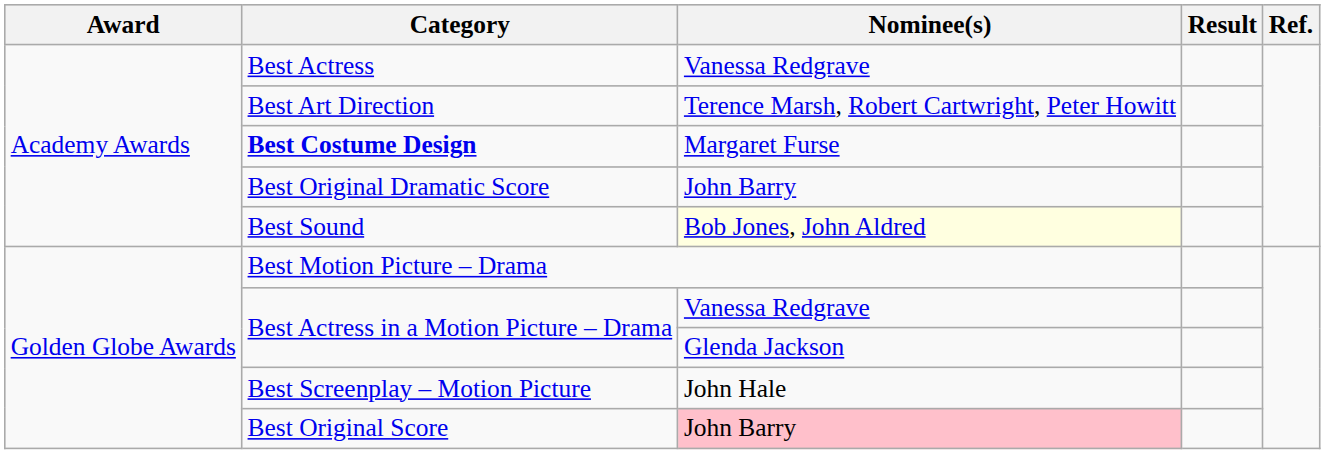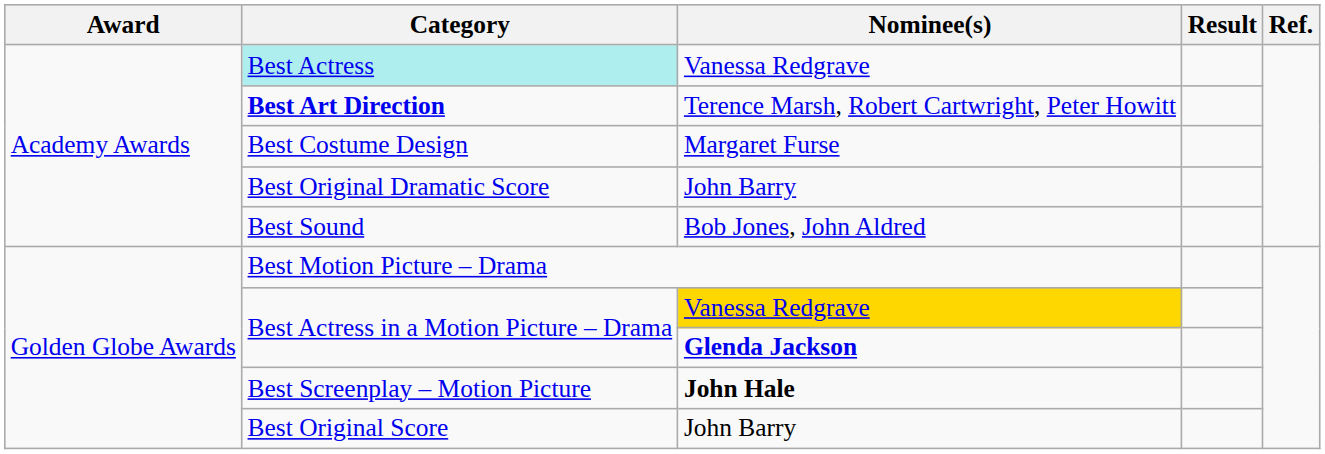Best Actress | Category: no background -> paleturquoise background
Best Art Direction | Category: normal -> bold
Best Costume Design | Category: bold -> normal
Best Sound | Nominee(s): lightyellow background -> no background
Best Actress in a Motion Picture – Drama / Vanessa Redgrave | Nominee(s): no background -> gold background
Best Actress in a Motion Picture – Drama / Glenda Jackson | Nominee(s): normal -> bold
Best Screenplay – Motion Picture | Nominee(s): normal -> bold
Best Original Score | Nominee(s): pink background -> no background
